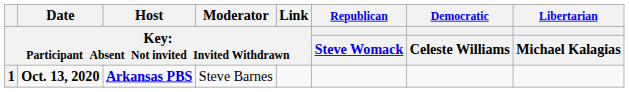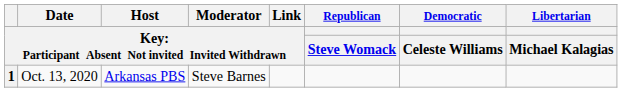1 | column 2: bold -> normal
1 | column 3: bold -> normal
